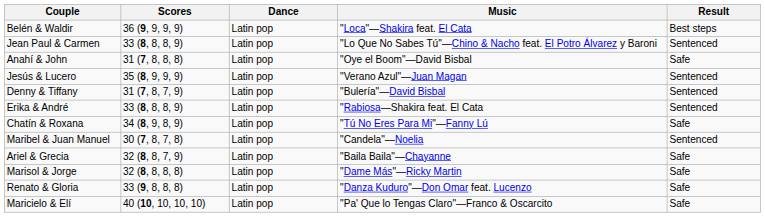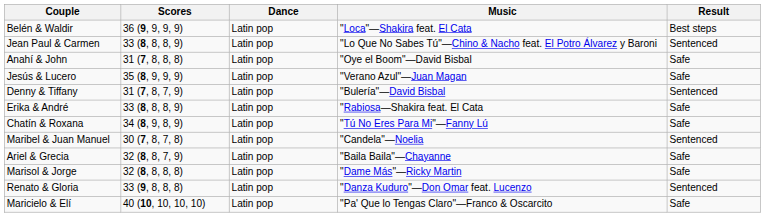Jesús & Lucero | Result: Sentenced -> Safe
Erika & André | Result: Sentenced -> Safe
Renato & Gloria | Result: Safe -> Sentenced
